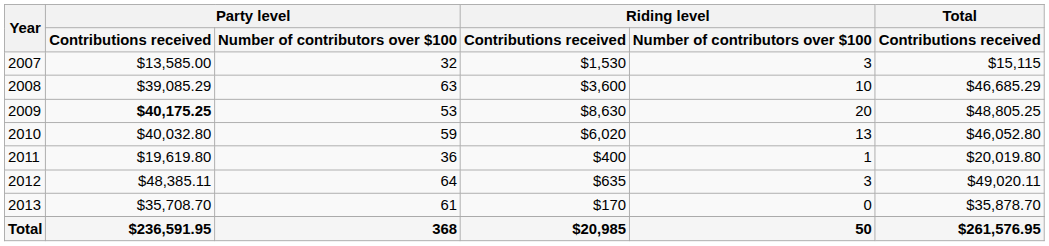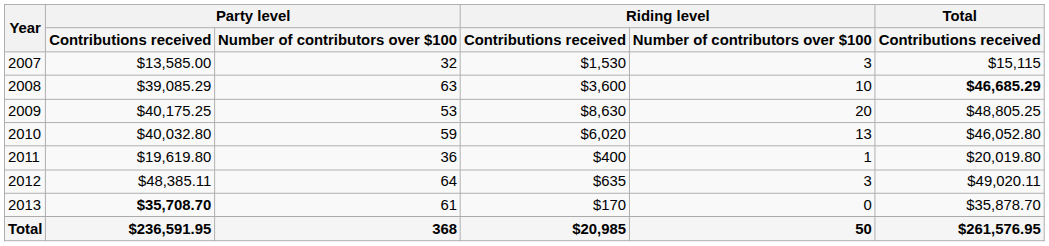2008 | Total: normal -> bold
2009 | column 2: bold -> normal
2013 | column 2: normal -> bold
